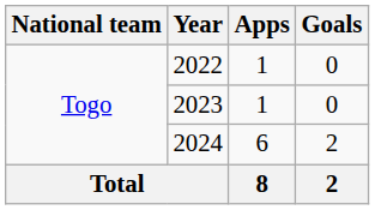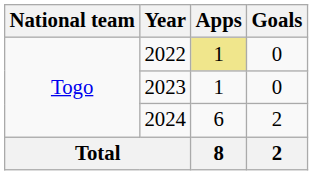2022 | Apps: no background -> khaki background
